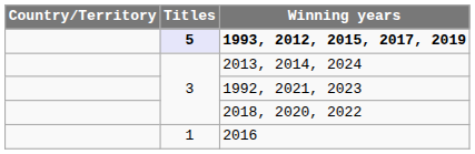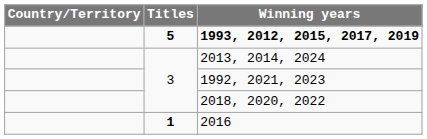1993, 2012, 2015, 2017, 2019 | Titles: lavender background -> no background
2016 | Titles: normal -> bold
